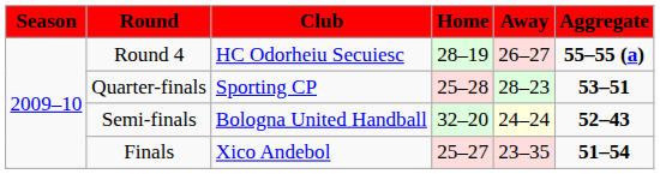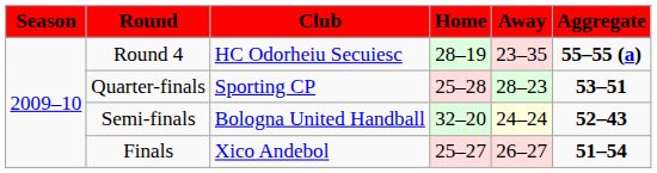Round 4 | Away: 26–27 -> 23–35
Finals | Away: 23–35 -> 26–27
